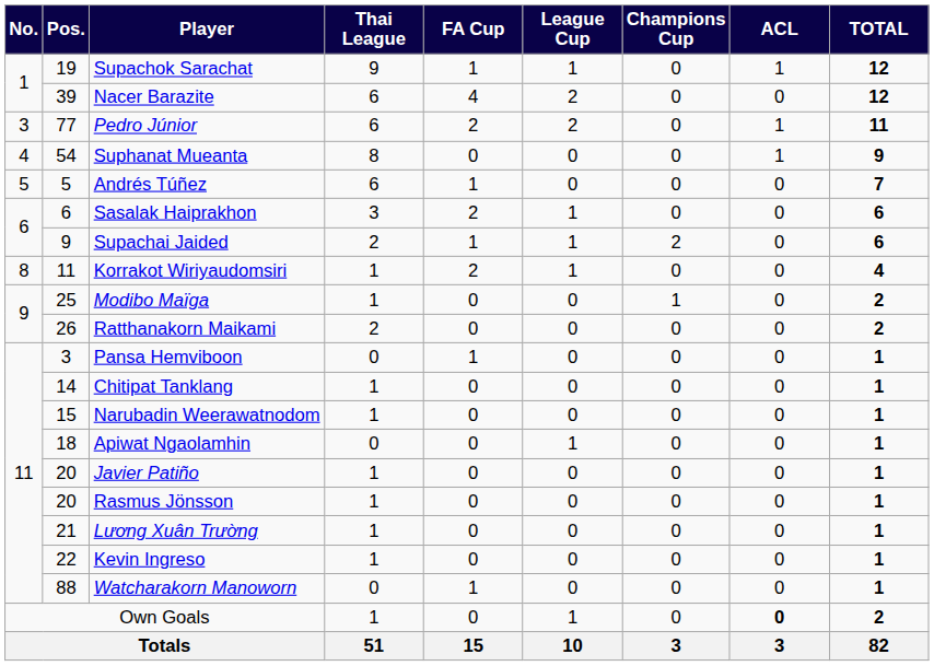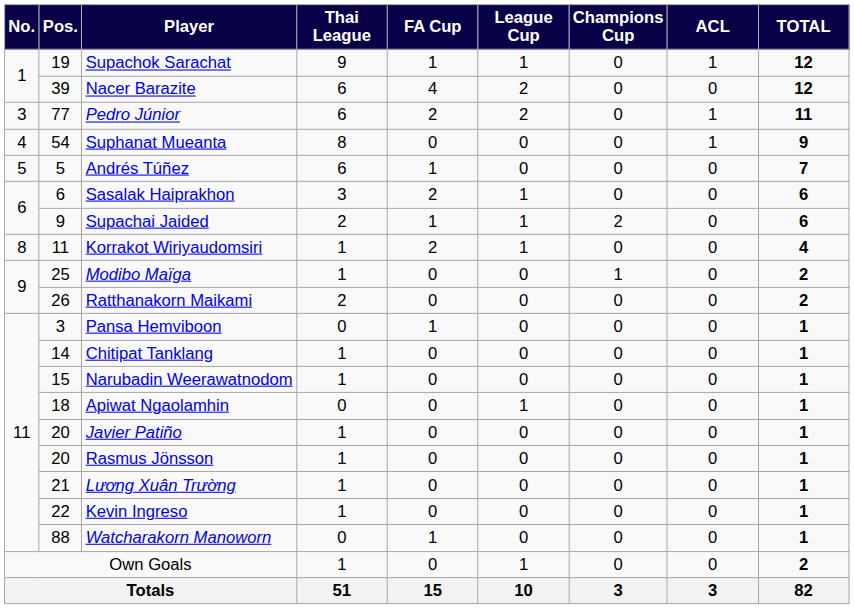Own Goals | ACL: bold -> normal
